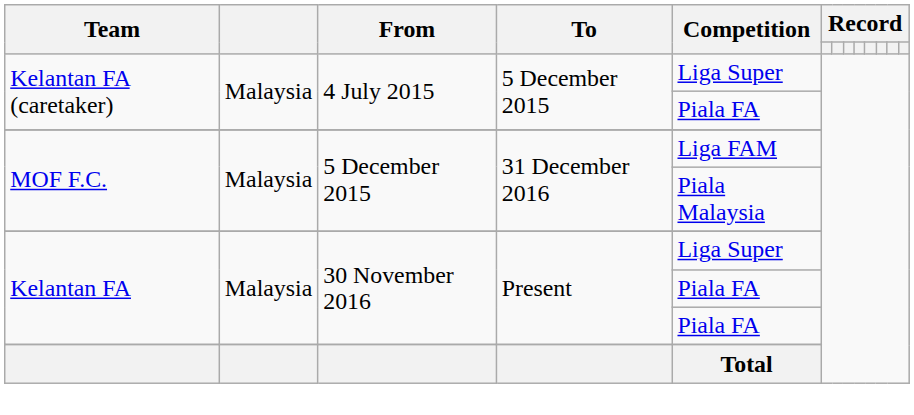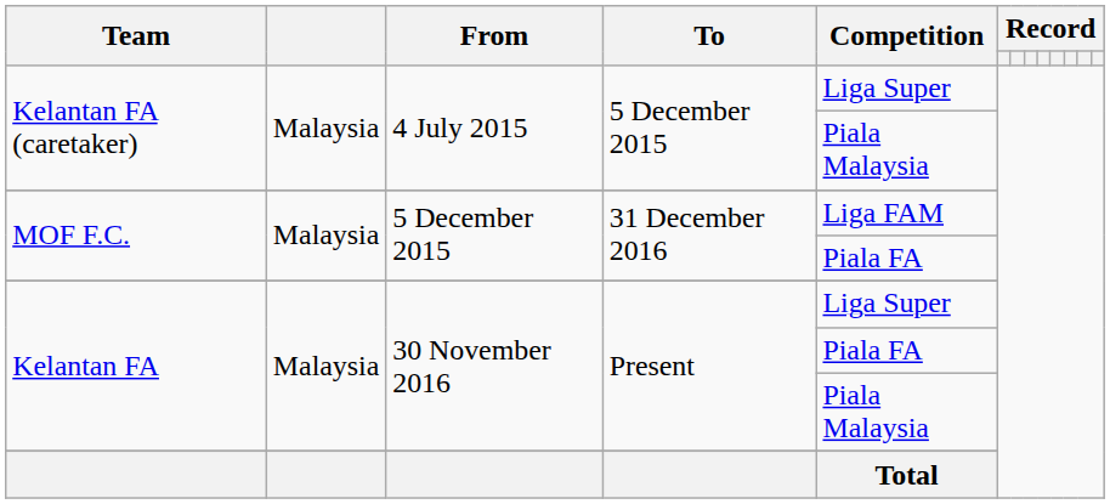row 4 | Competition: Piala FA -> Piala Malaysia
row 6 | Competition: Piala Malaysia -> Piala FA
row 9 | Competition: Piala FA -> Piala Malaysia
